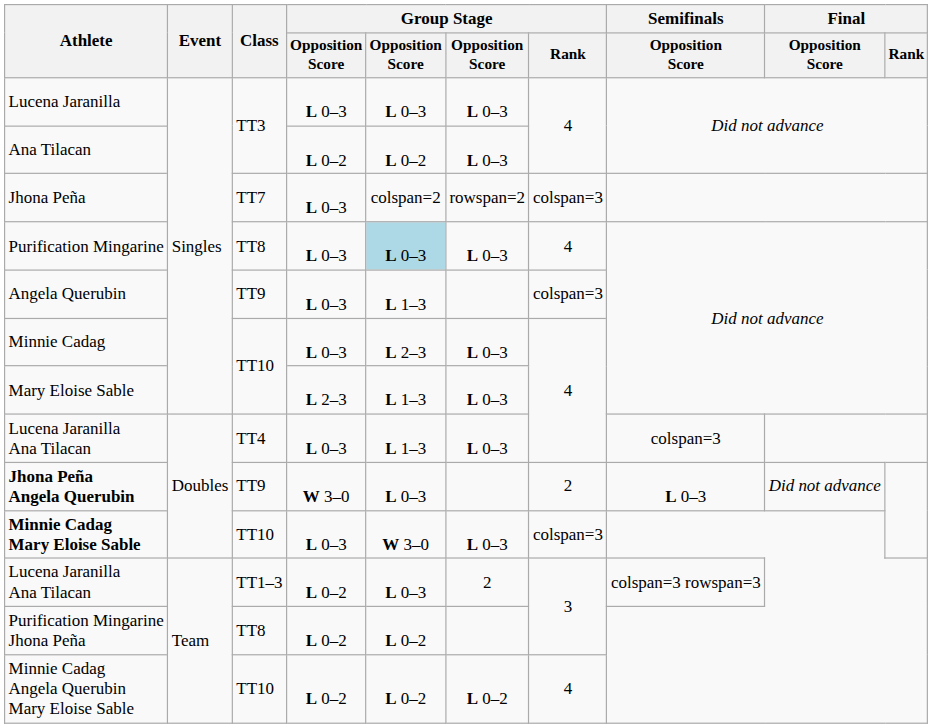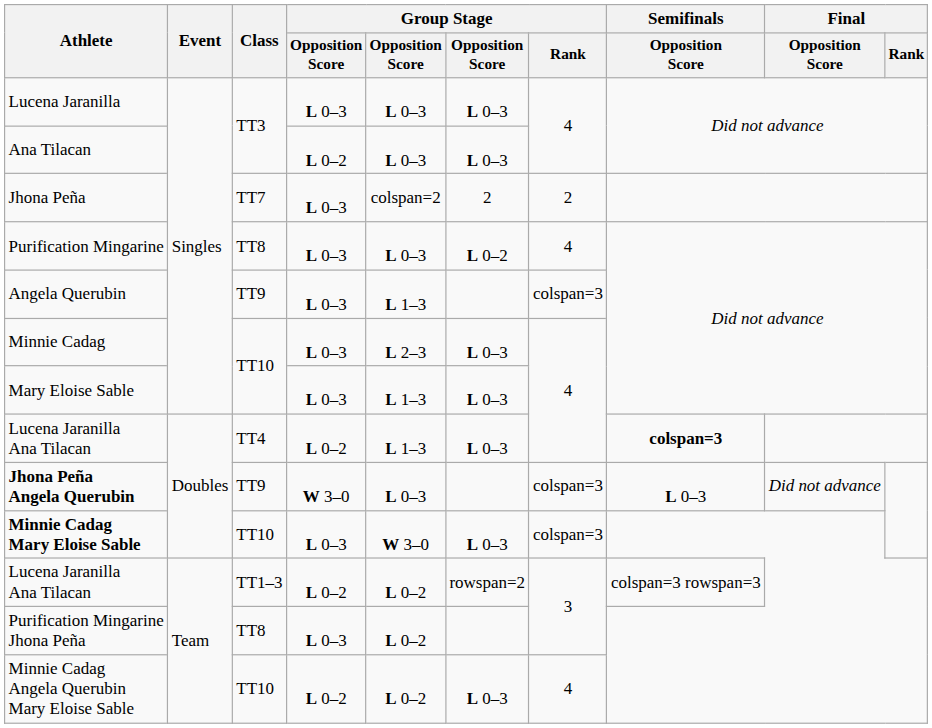Ana Tilacan | column 5: L 0–2 -> L 0–3
Jhona Peña | column 6: rowspan=2 -> 2
Jhona Peña | Group Stage / Rank: colspan=3 -> 2
Purification Mingarine | column 5: lightblue background -> no background
Purification Mingarine | column 6: L 0–3 -> L 0–2
Mary Eloise Sable | column 4: L 2–3 -> L 0–3
Lucena Jaranilla Ana Tilacan / TT4 | column 4: L 0–3 -> L 0–2
Lucena Jaranilla Ana Tilacan / TT4 | Semifinals / Opposition Score: normal -> bold
Jhona Peña Angela Querubin | Group Stage / Rank: 2 -> colspan=3
Lucena Jaranilla Ana Tilacan / TT1–3 | column 5: L 0–3 -> L 0–2
Lucena Jaranilla Ana Tilacan / TT1–3 | column 6: 2 -> rowspan=2
Purification Mingarine Jhona Peña | column 4: L 0–2 -> L 0–3
Minnie Cadag Angela Querubin Mary Eloise Sable | column 6: L 0–2 -> L 0–3
